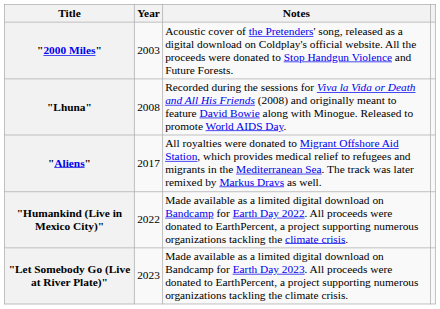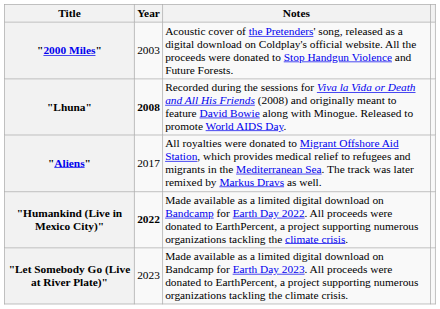row 3 | Year: normal -> bold
row 5 | Year: normal -> bold
